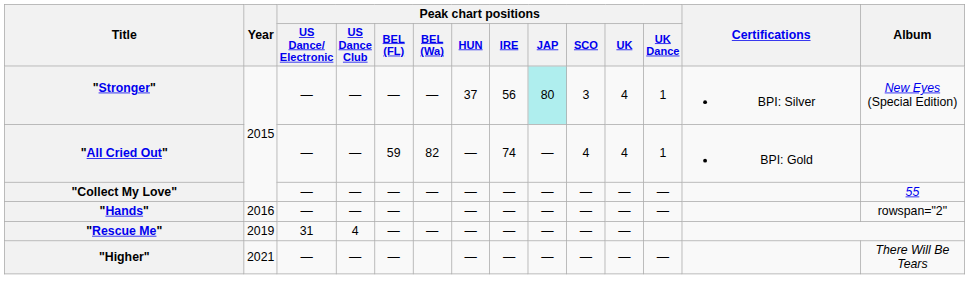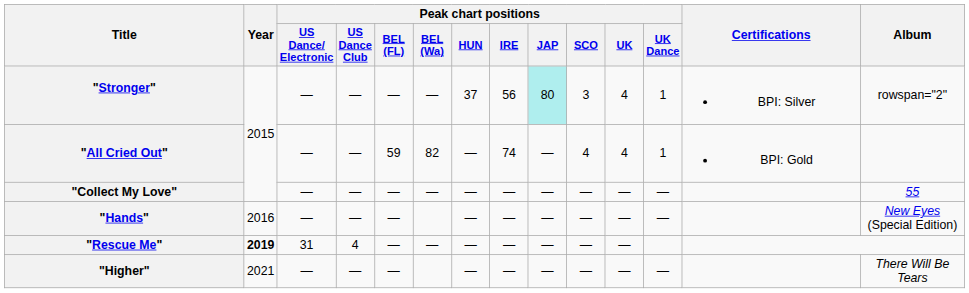"Stronger" | Album: New Eyes (Special Edition) -> rowspan="2"
"Hands" | Album: rowspan="2" -> New Eyes (Special Edition)
"Rescue Me" | Year: normal -> bold
